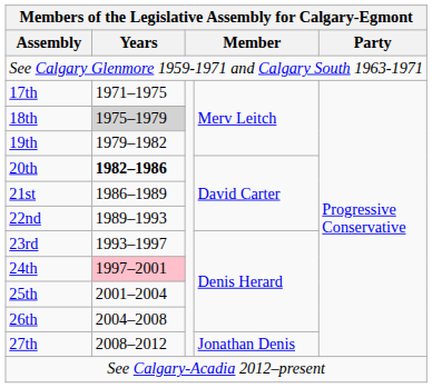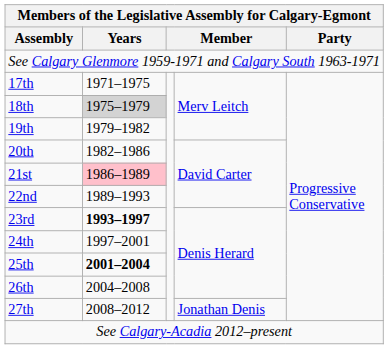20th | Years: bold -> normal
21st | Years: no background -> pink background
23rd | Years: normal -> bold
24th | Years: pink background -> no background
25th | Years: normal -> bold
